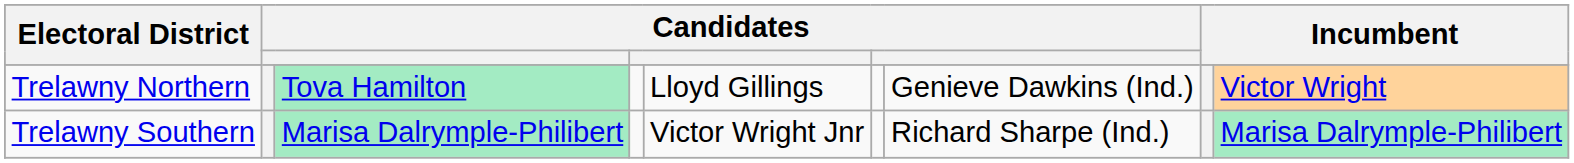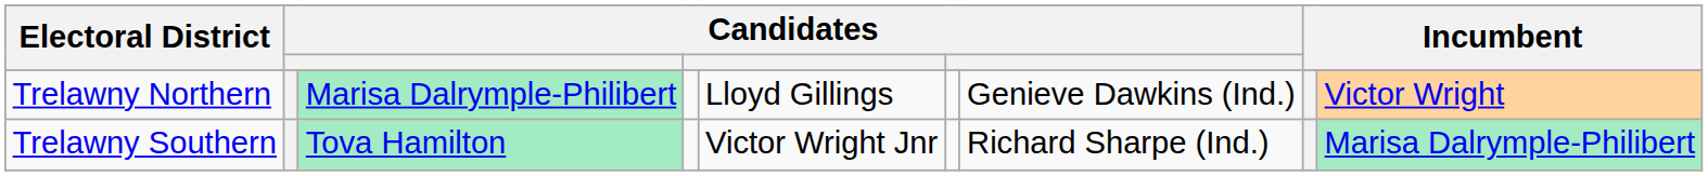Trelawny Northern | column 3: Tova Hamilton -> Marisa Dalrymple-Philibert
Trelawny Southern | column 3: Marisa Dalrymple-Philibert -> Tova Hamilton
